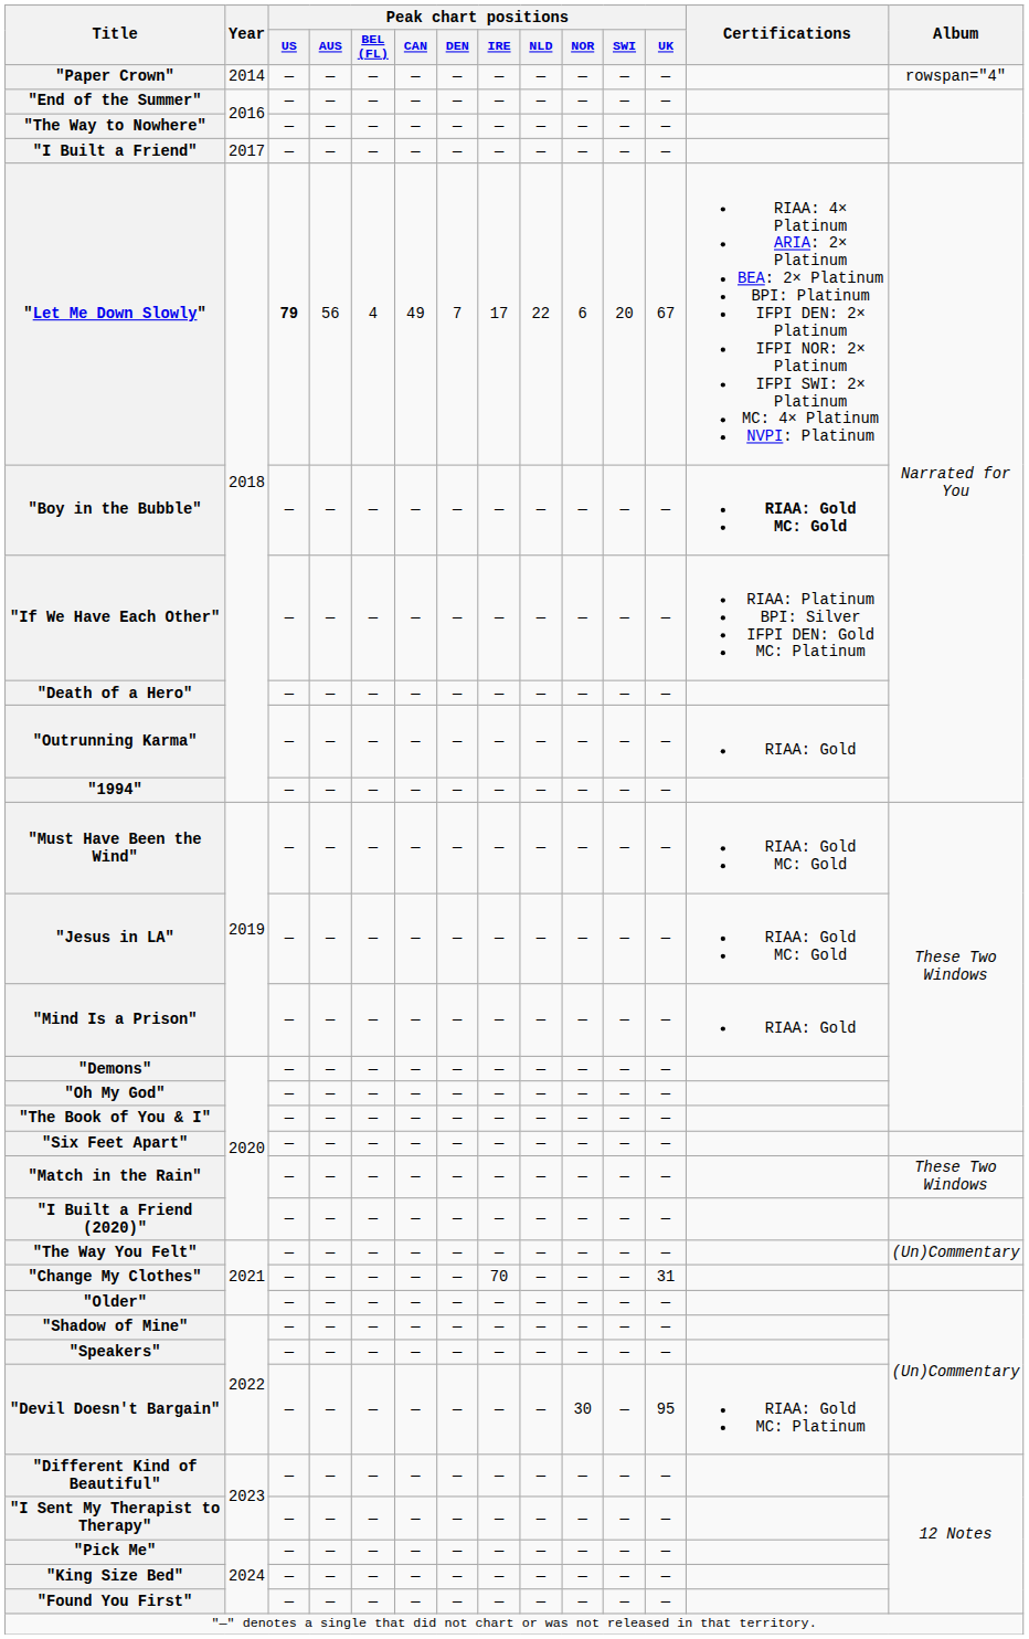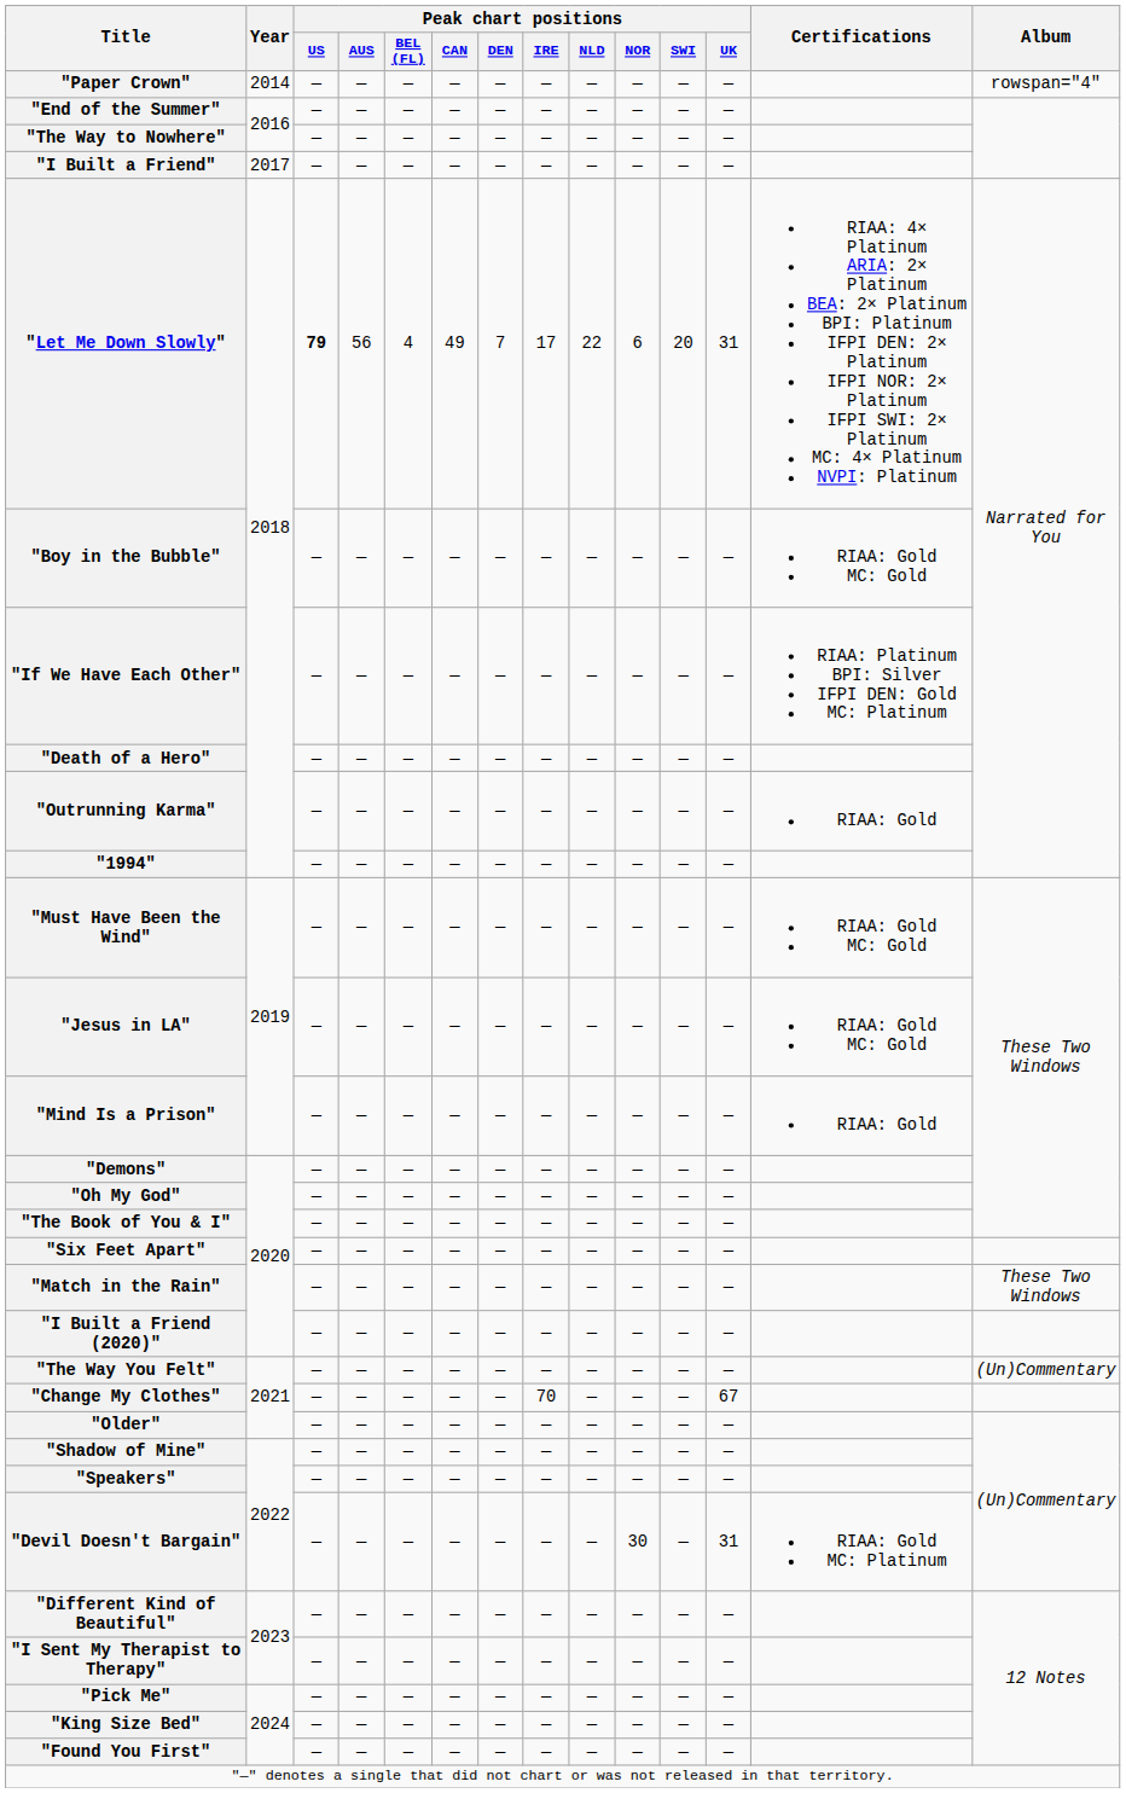"Let Me Down Slowly" | Peak chart positions / UK: 67 -> 31
"Boy in the Bubble" | Certifications: bold -> normal
"Change My Clothes" | Peak chart positions / UK: 31 -> 67
"Devil Doesn't Bargain" | Peak chart positions / UK: 95 -> 31
